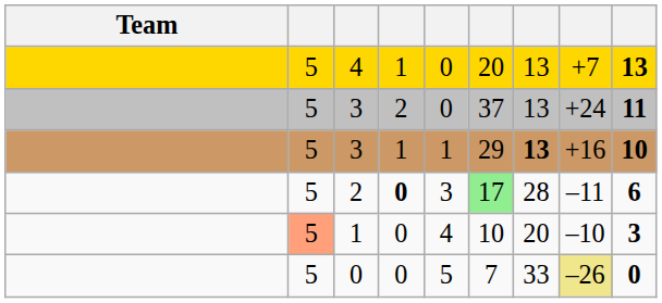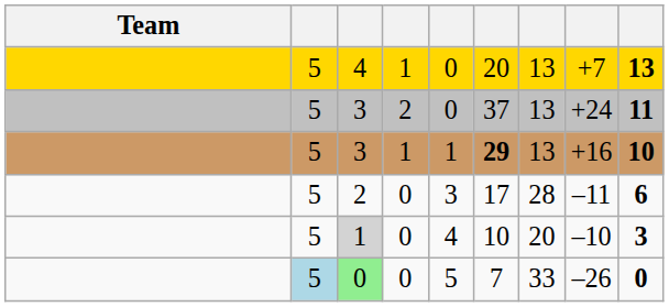row 4 | column 6: normal -> bold
row 4 | column 7: bold -> normal
row 5 | column 4: bold -> normal
row 5 | column 6: lightgreen background -> no background
row 6 | column 2: lightsalmon background -> no background
row 6 | column 3: no background -> lightgrey background
row 7 | column 2: no background -> lightblue background
row 7 | column 3: no background -> lightgreen background
row 7 | column 8: khaki background -> no background
